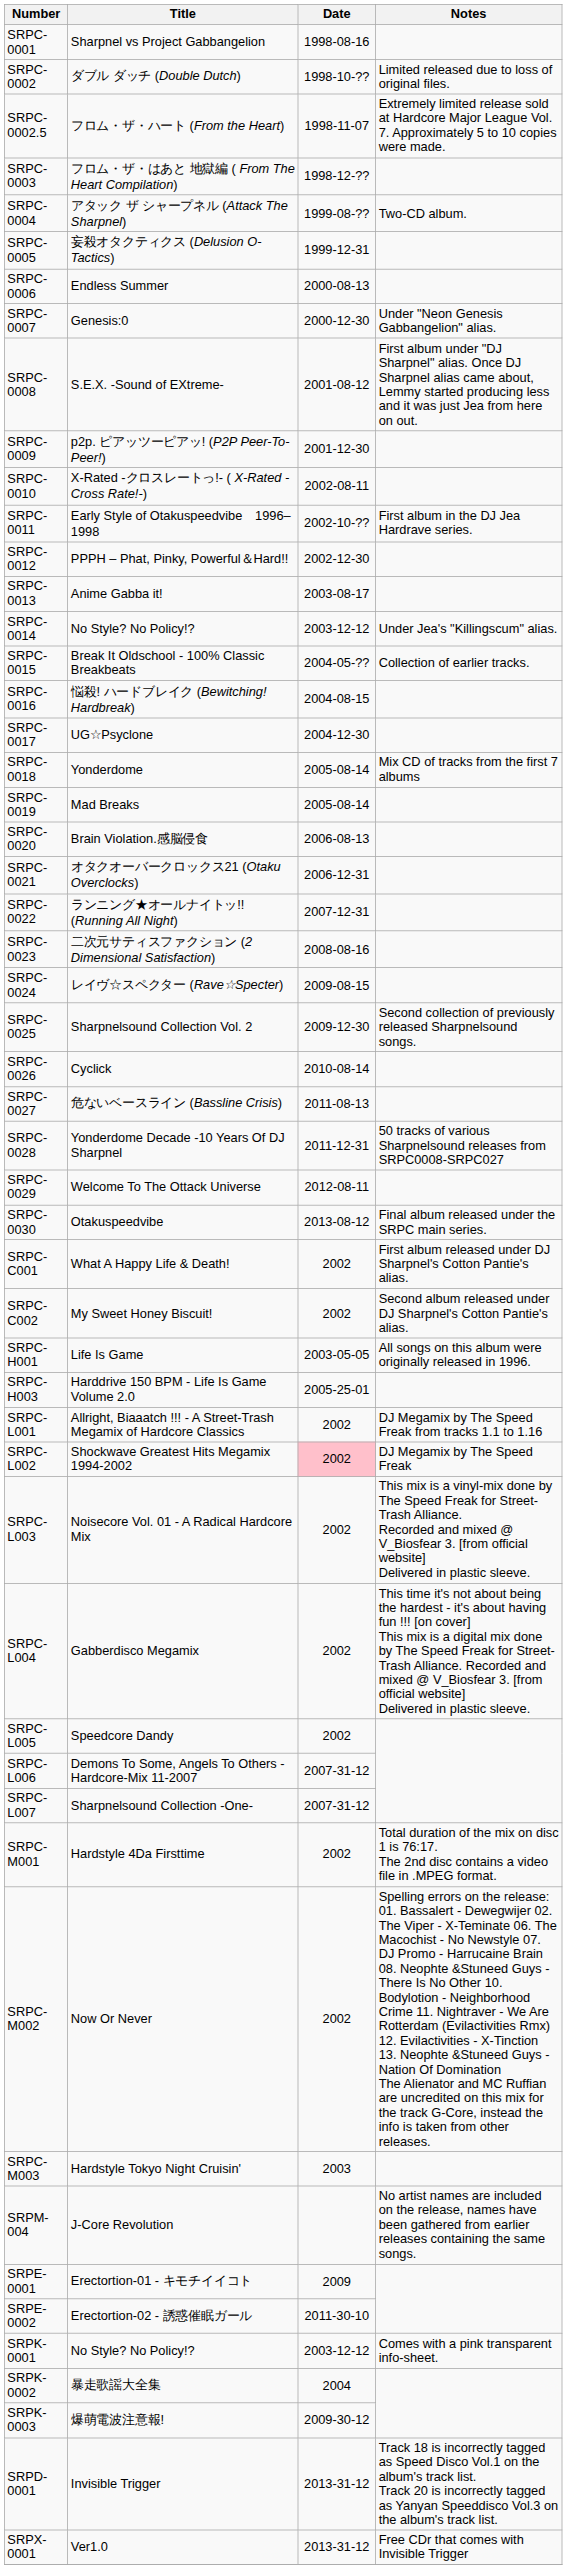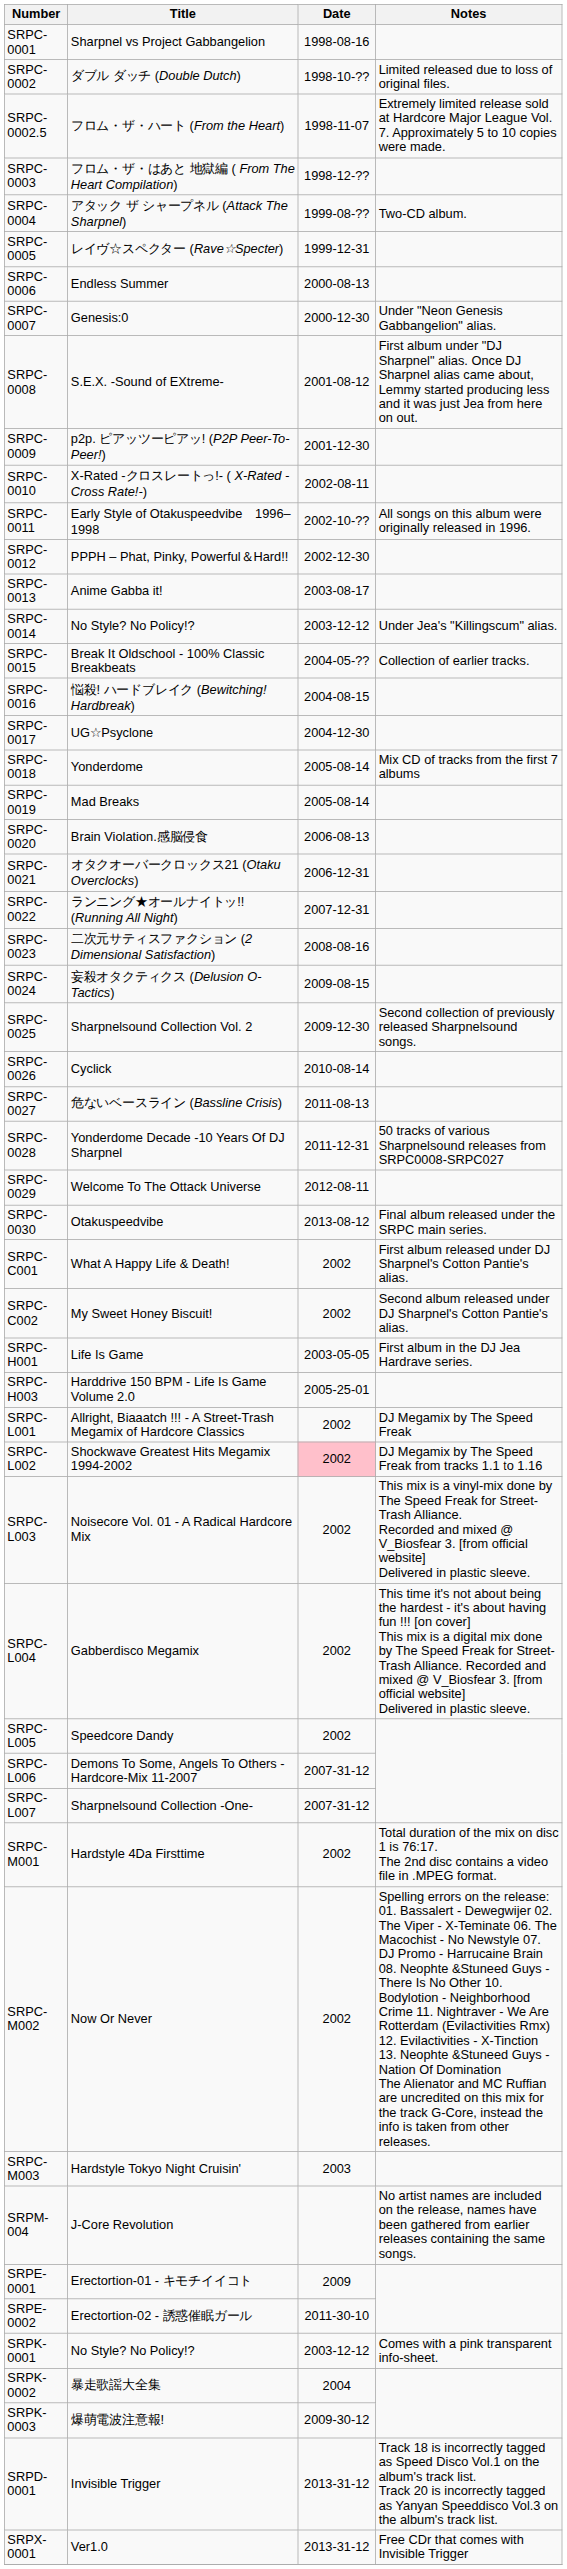SRPC-0005 | Title: 妄殺オタクティクス (Delusion O-Tactics) -> レイヴ☆スペクター (Rave☆Specter)
SRPC-0011 | Notes: First album in the DJ Jea Hardrave series. -> All songs on this album were originally released in 1996.
SRPC-0024 | Title: レイヴ☆スペクター (Rave☆Specter) -> 妄殺オタクティクス (Delusion O-Tactics)
SRPC-H001 | Notes: All songs on this album were originally released in 1996. -> First album in the DJ Jea Hardrave series.
SRPC-L001 | Notes: DJ Megamix by The Speed Freak from tracks 1.1 to 1.16 -> DJ Megamix by The Speed Freak
SRPC-L002 | Notes: DJ Megamix by The Speed Freak -> DJ Megamix by The Speed Freak from tracks 1.1 to 1.16
